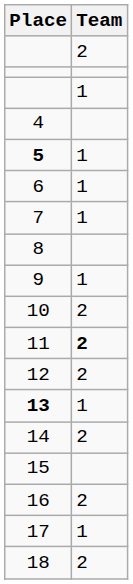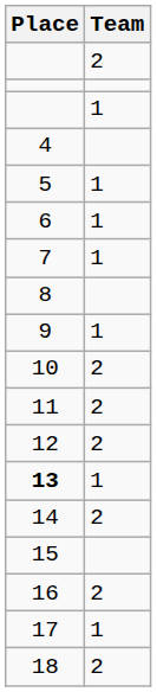row 6 | Place: bold -> normal
row 12 | Team: bold -> normal
